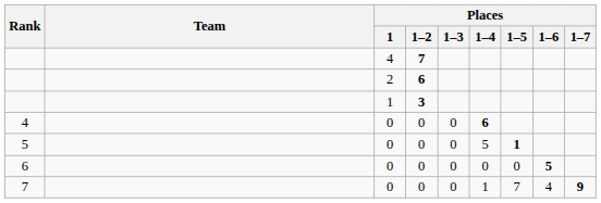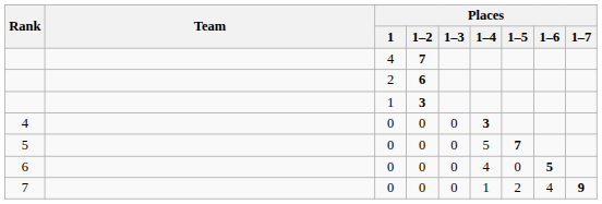row 6 | Places / 1–4: 6 -> 3
row 7 | Places / 1–5: 1 -> 7
row 8 | Places / 1–4: 0 -> 4
row 9 | Places / 1–5: 7 -> 2
